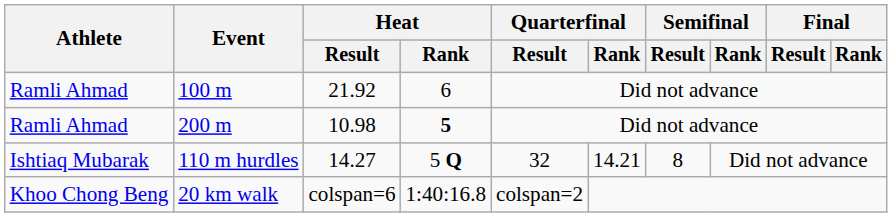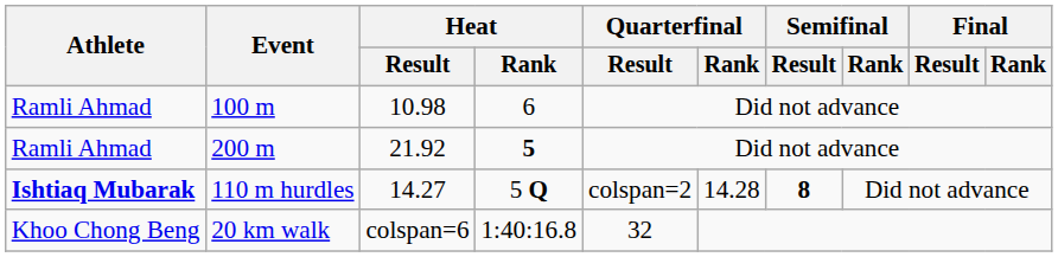100 m | Heat / Result: 21.92 -> 10.98
200 m | Heat / Result: 10.98 -> 21.92
110 m hurdles | Athlete: normal -> bold
110 m hurdles | Quarterfinal / Result: 32 -> colspan=2
110 m hurdles | Quarterfinal / Rank: 14.21 -> 14.28
110 m hurdles | Semifinal / Result: normal -> bold
20 km walk | Quarterfinal / Result: colspan=2 -> 32
